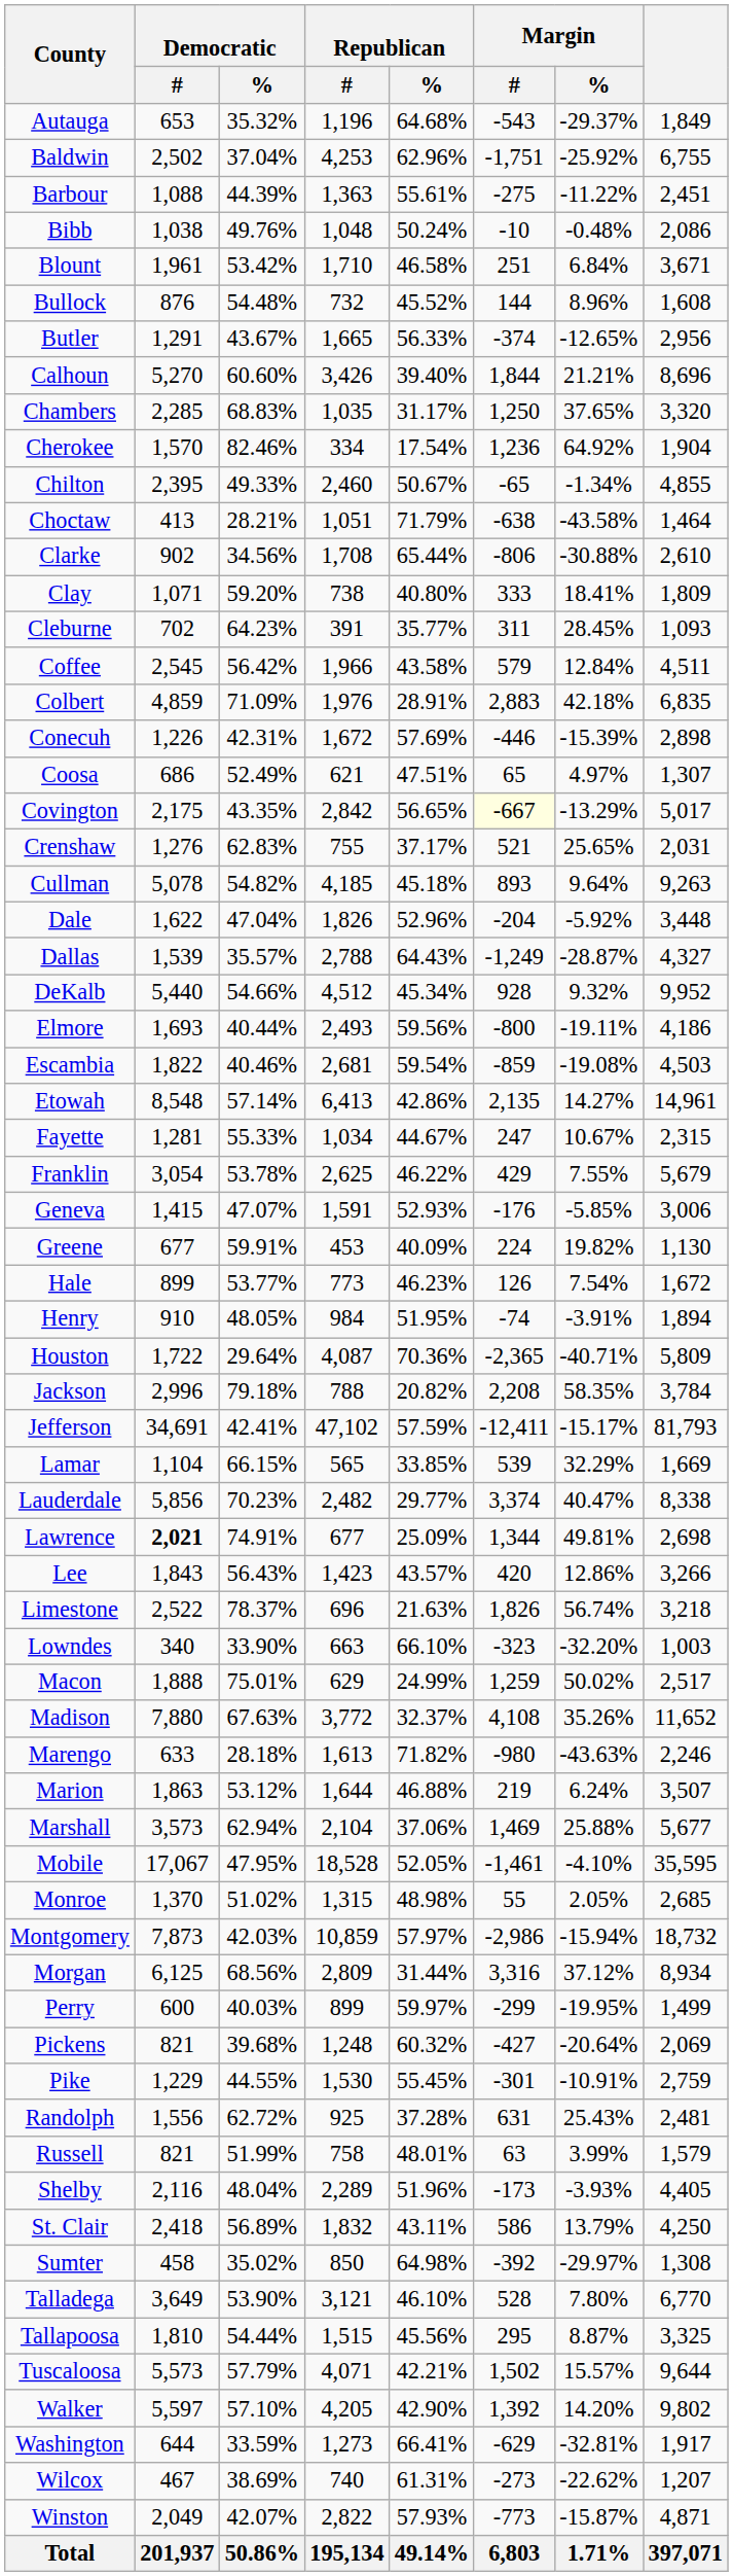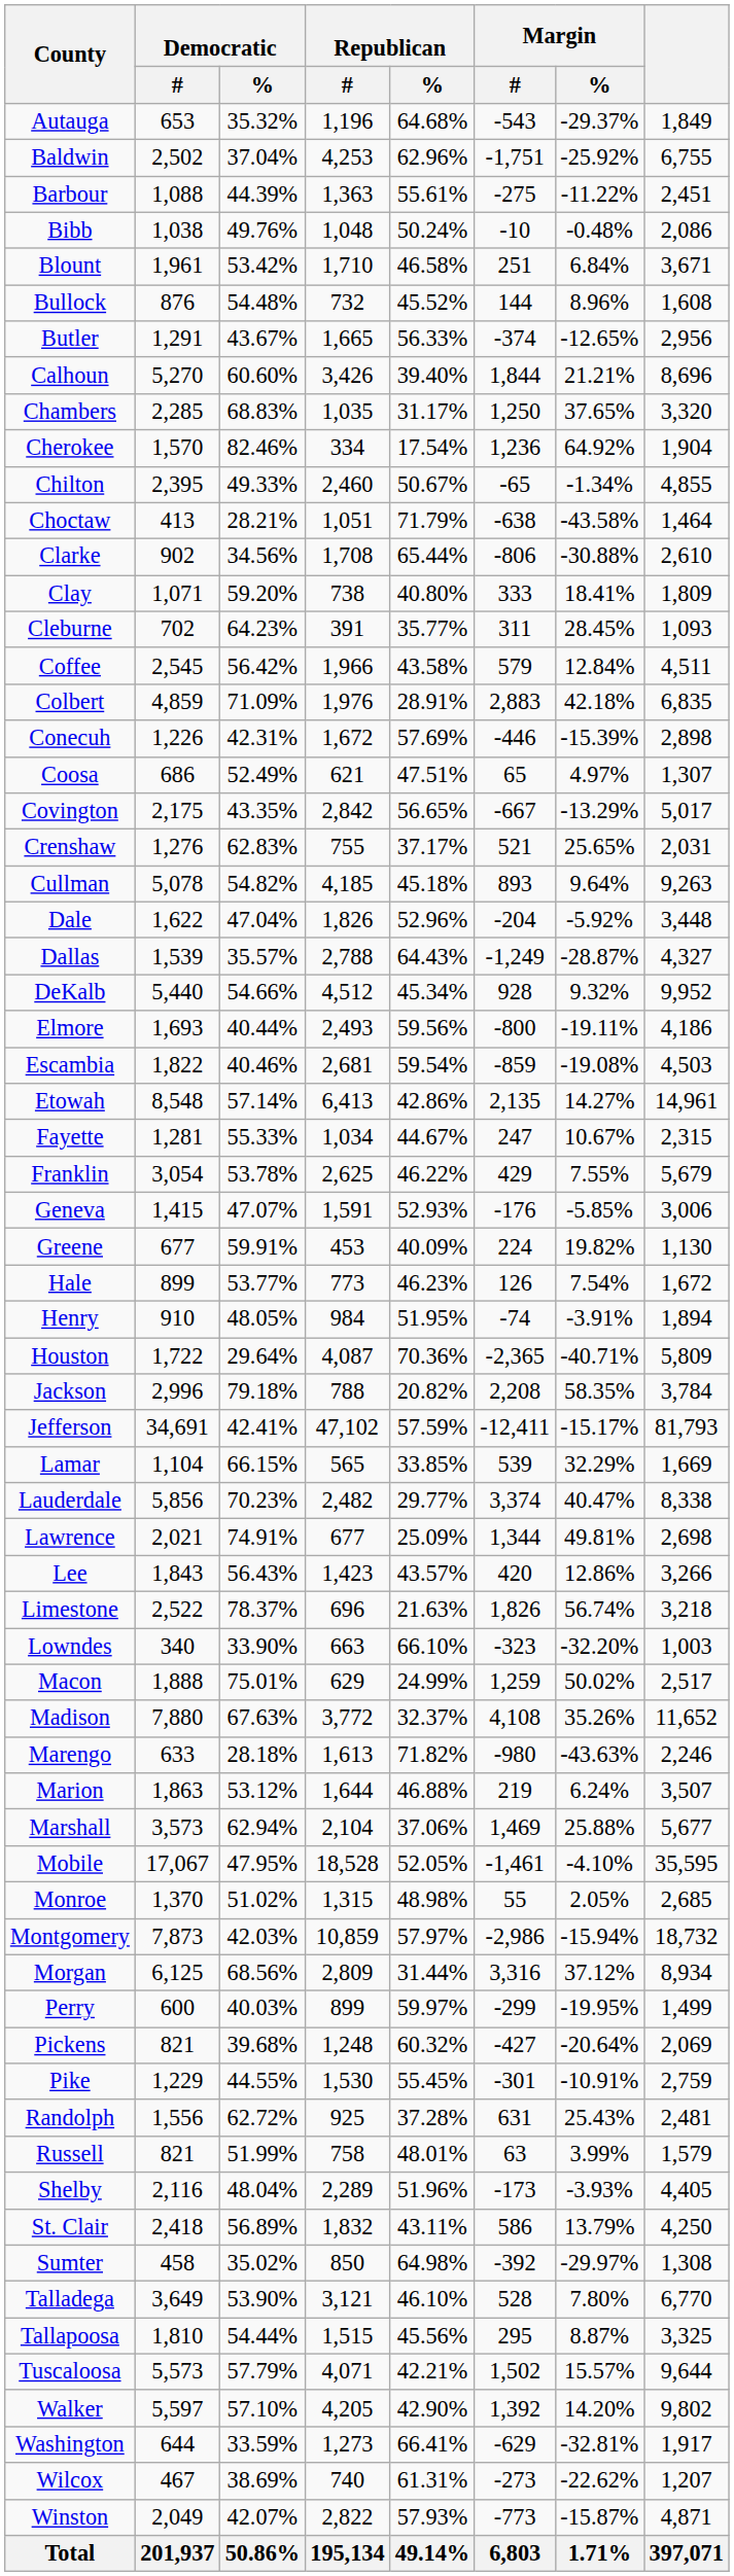Covington | Margin / #: lightyellow background -> no background
Lawrence | Democratic / #: bold -> normal
